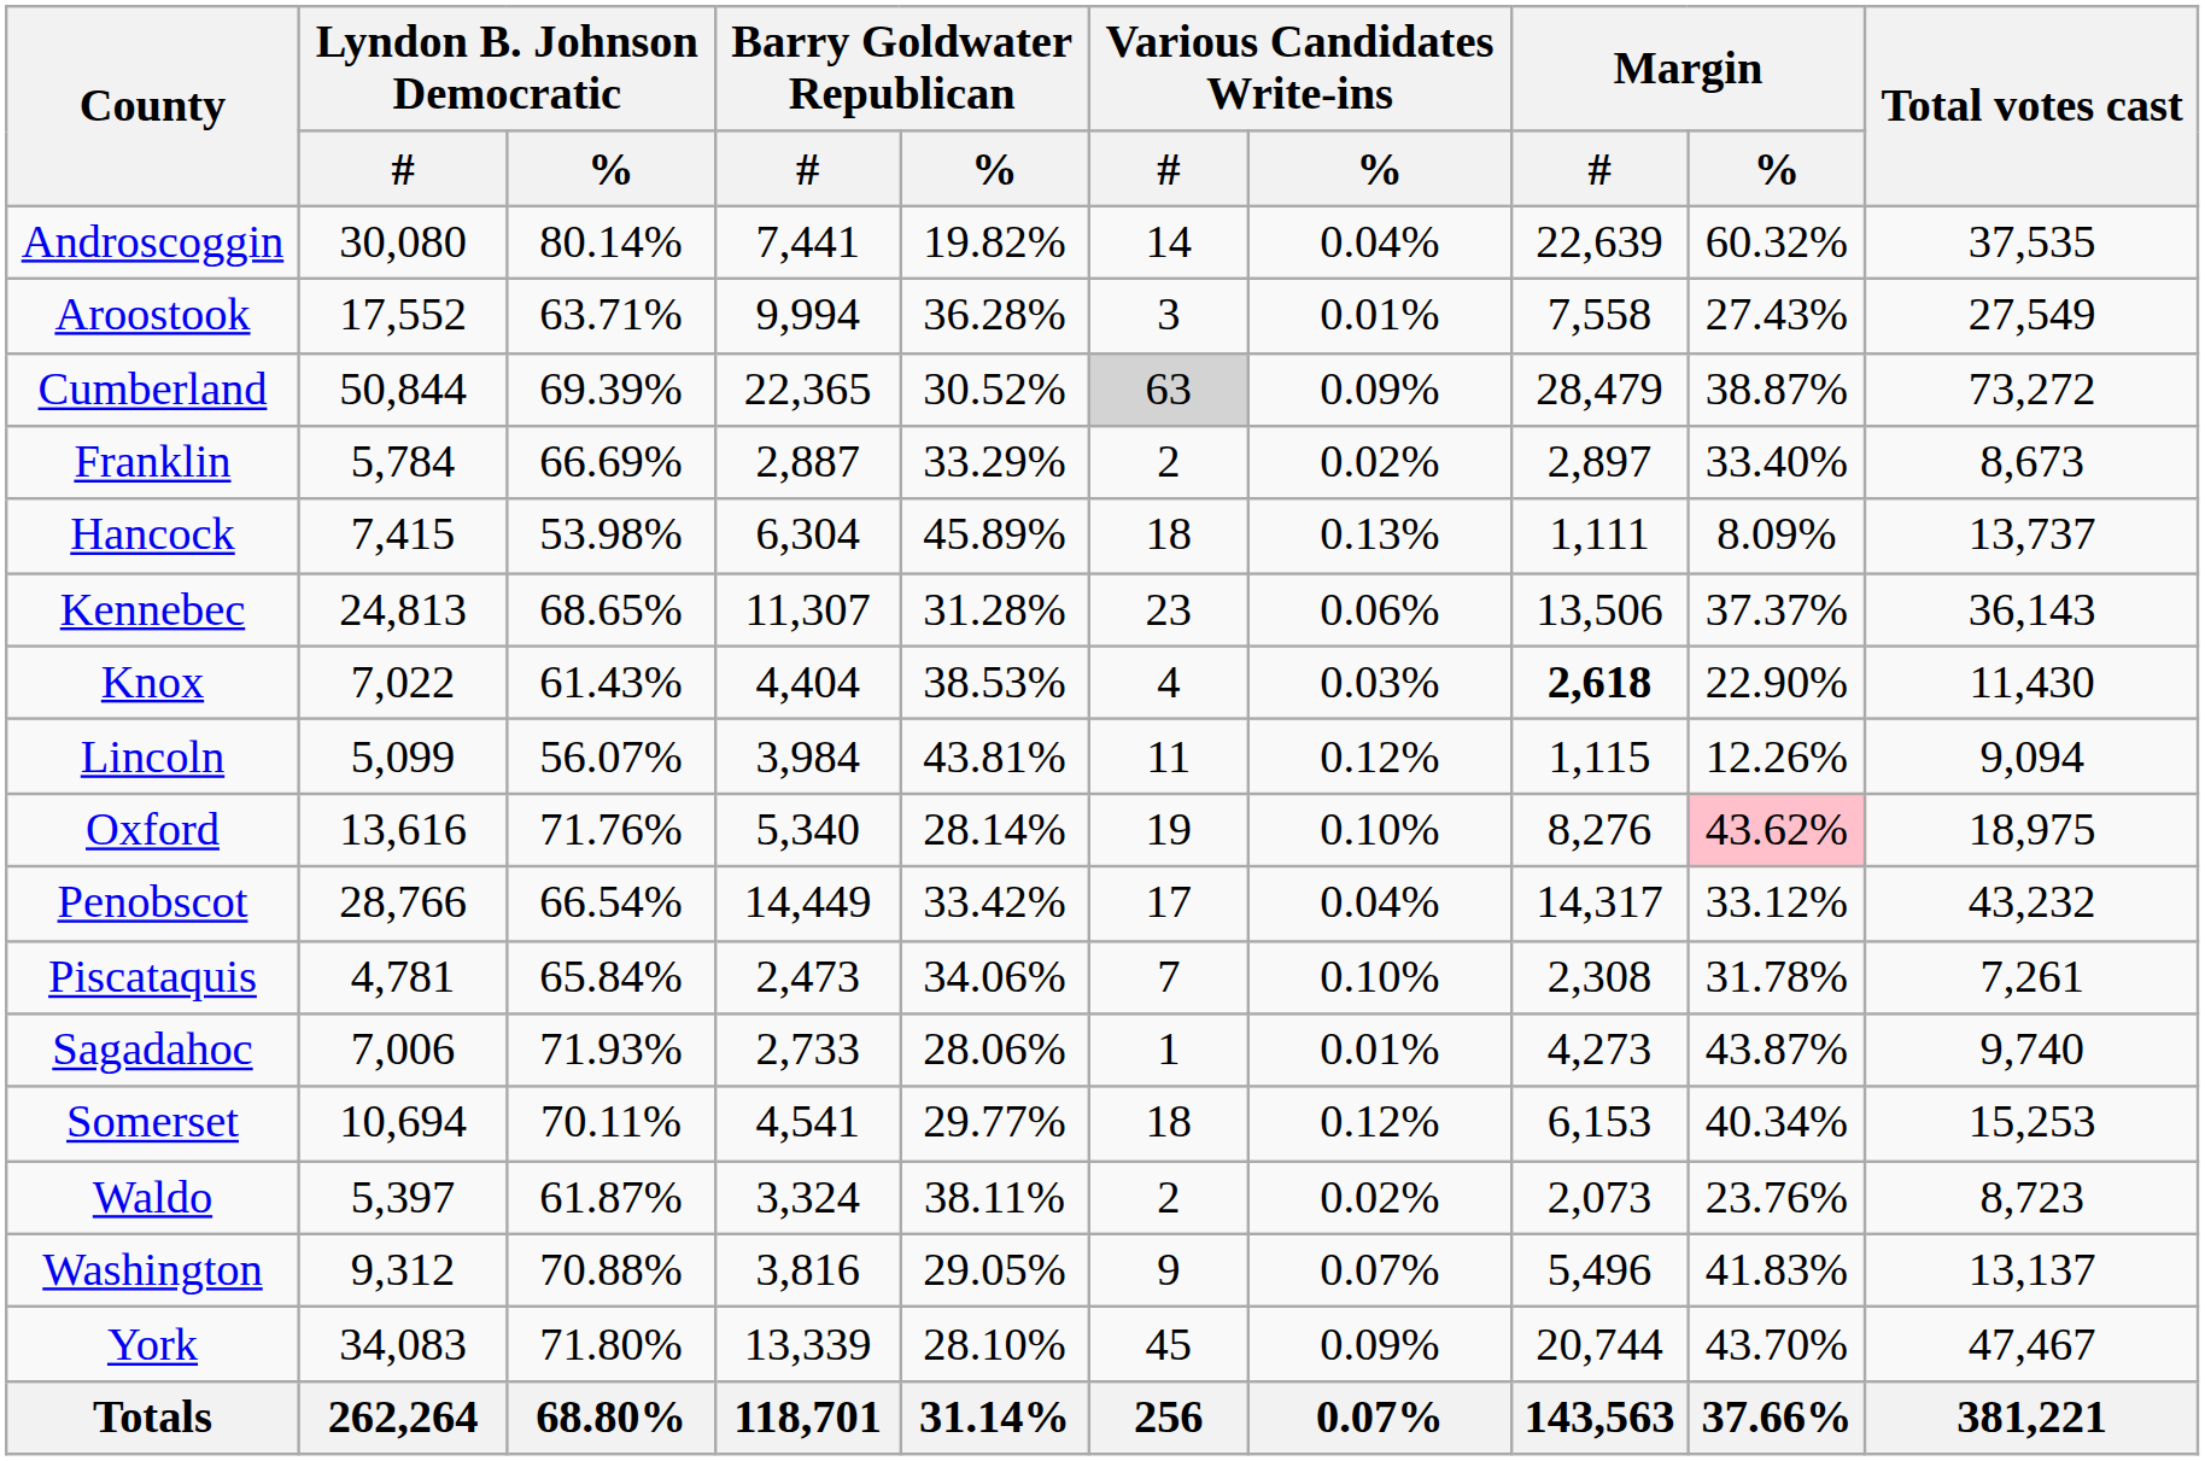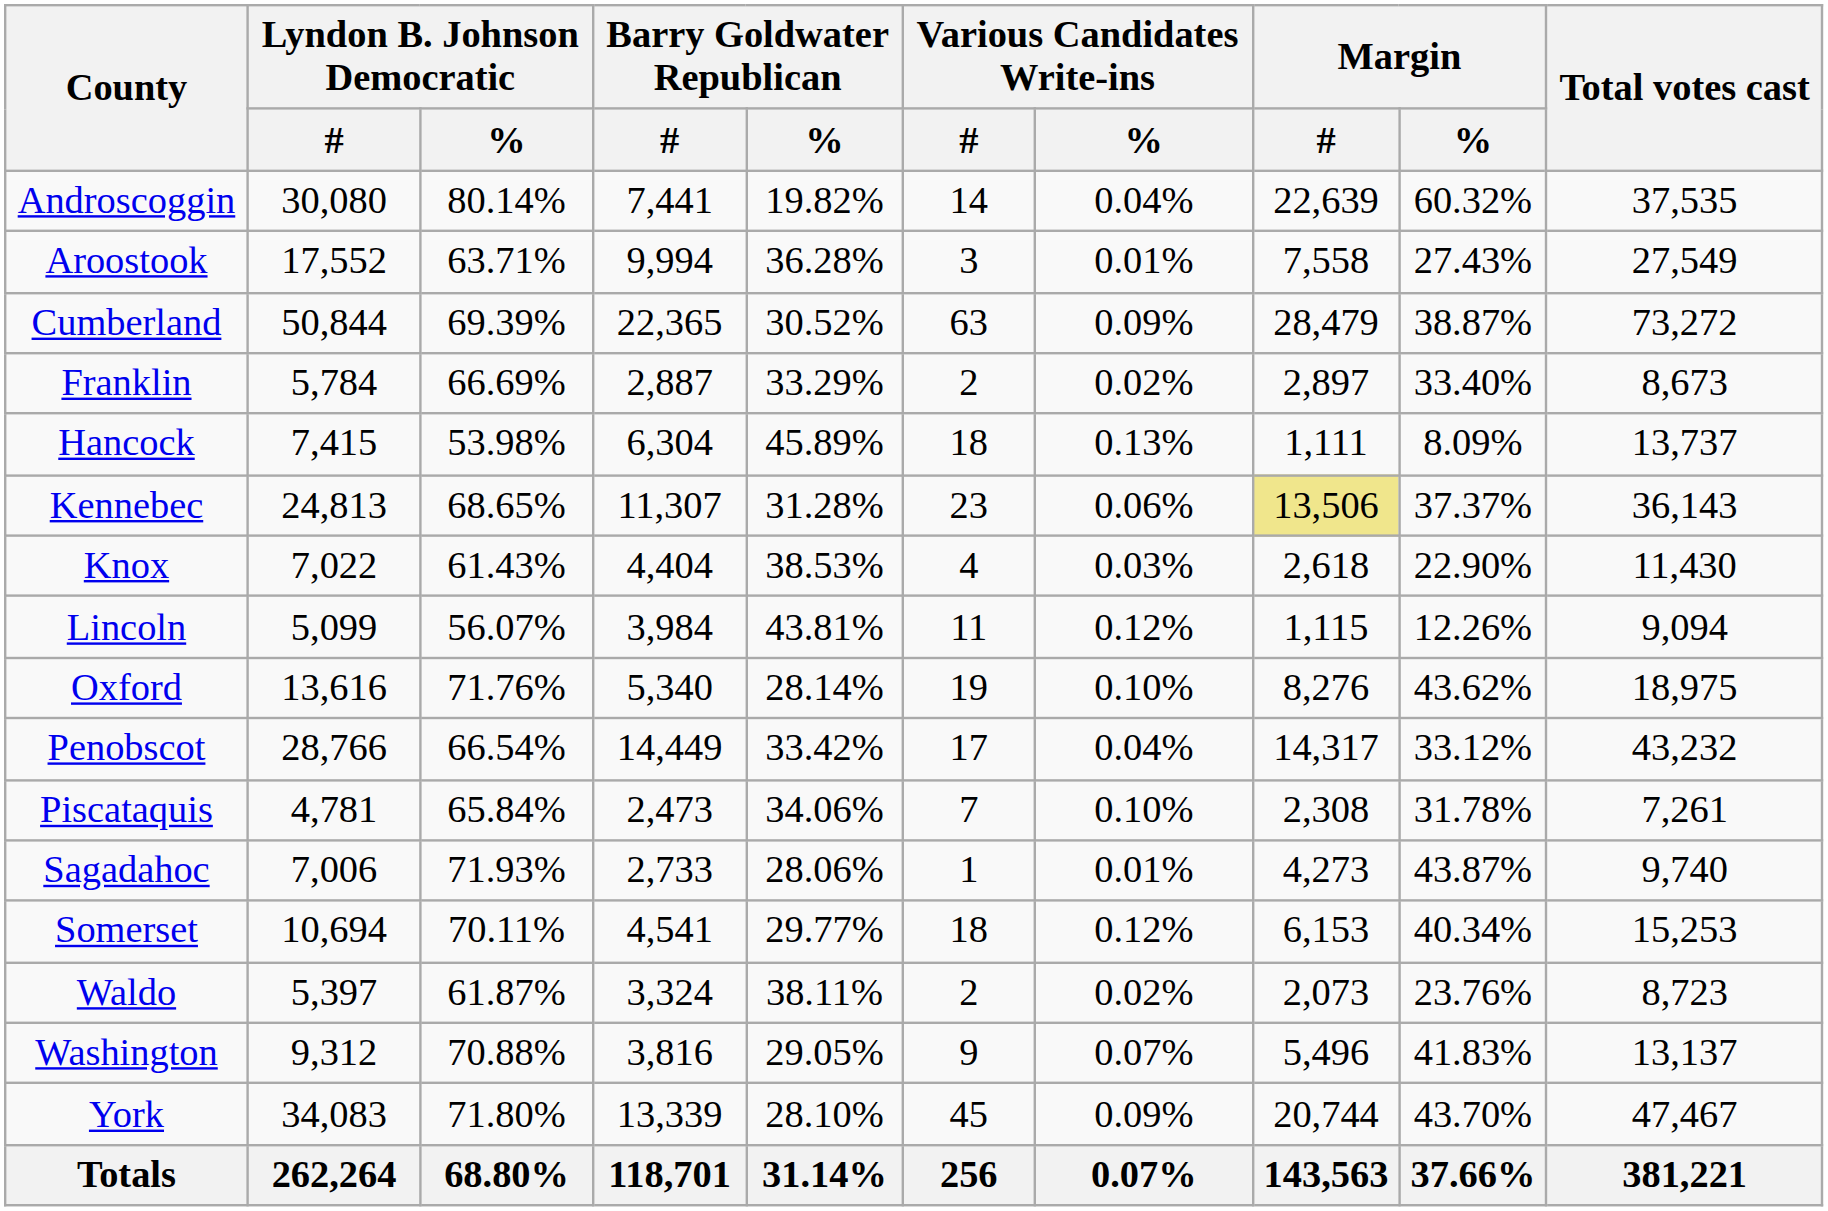Cumberland | Various Candidates Write-ins / #: lightgrey background -> no background
Kennebec | Margin / #: no background -> khaki background
Knox | Margin / #: bold -> normal
Oxford | Margin / %: pink background -> no background
